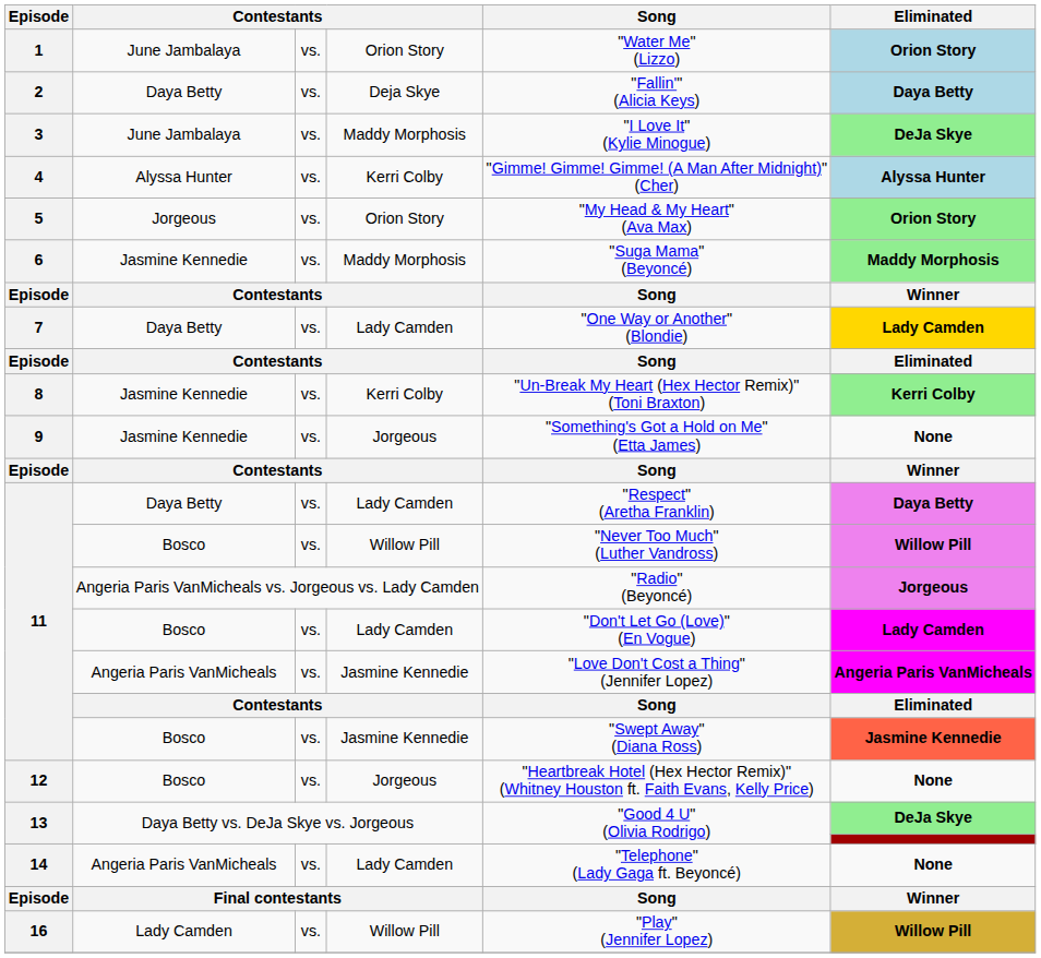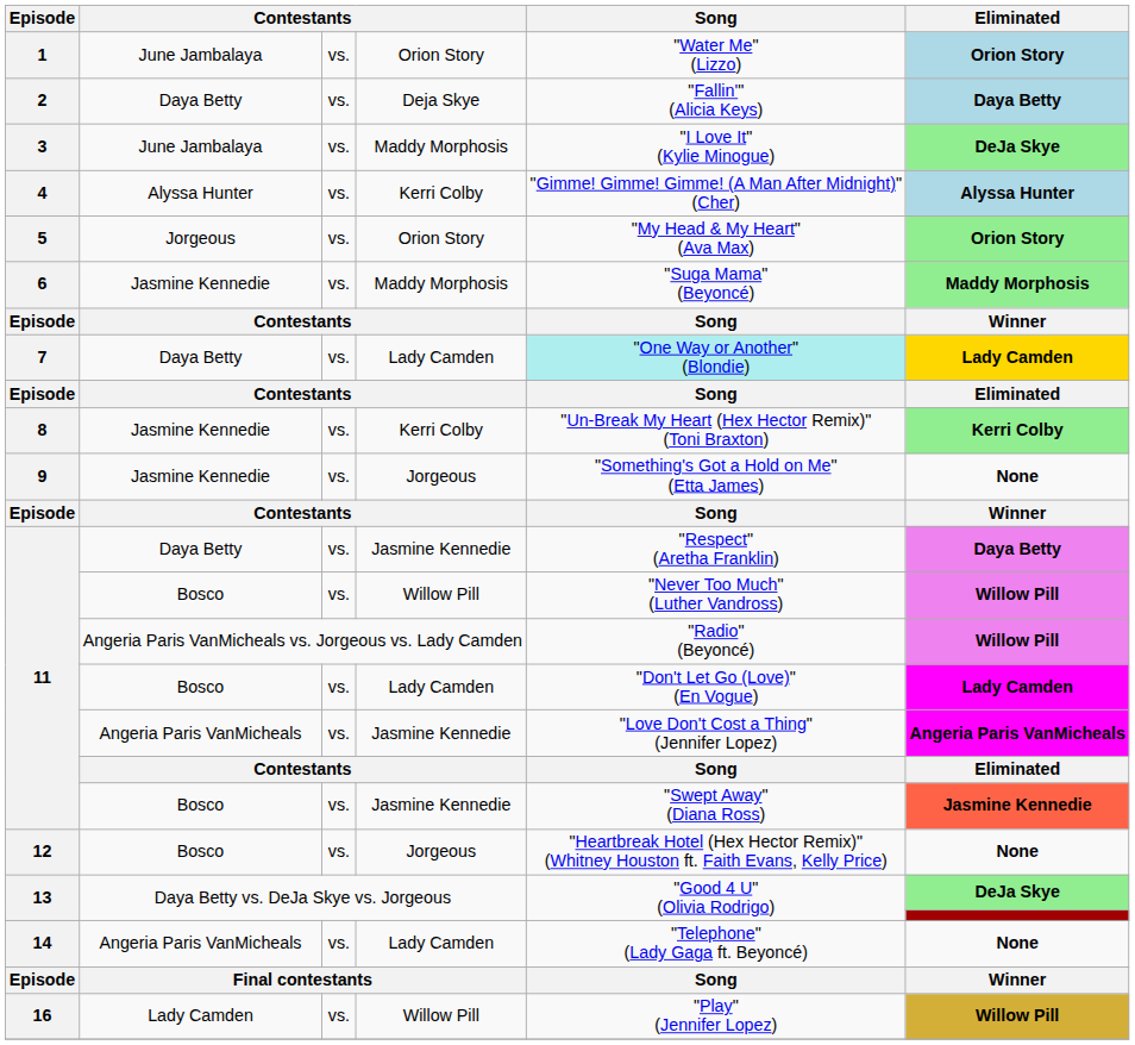7 | Song: no background -> paleturquoise background
11 / Daya Betty | column 4: Lady Camden -> Jasmine Kennedie
11 / Angeria Paris VanMicheals vs. Jorgeous vs. Lady Camden | Eliminated: Jorgeous -> Willow Pill
